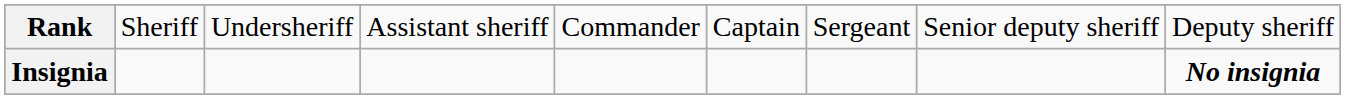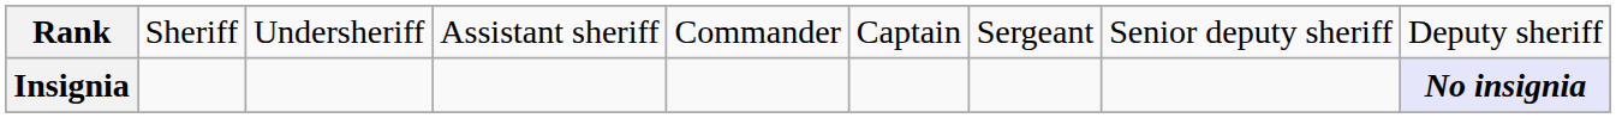Insignia | column 9: no background -> lavender background
